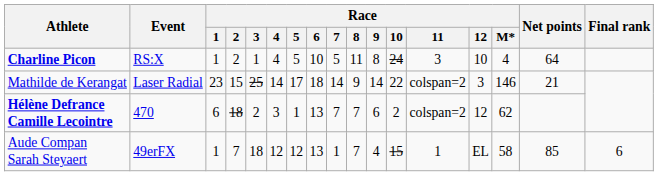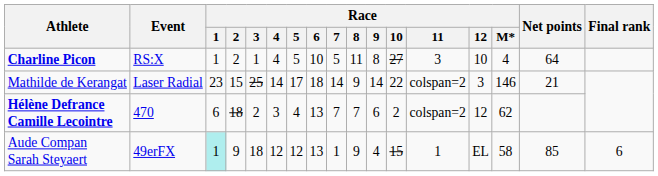Charline Picon | Race / 10: 24 -> 27
Hélène Defrance Camille Lecointre | Race / 5: 1 -> 4
Aude Compan Sarah Steyaert | Race / 1: no background -> paleturquoise background
Aude Compan Sarah Steyaert | Race / 2: 7 -> 9
Aude Compan Sarah Steyaert | Race / 8: 7 -> 9
